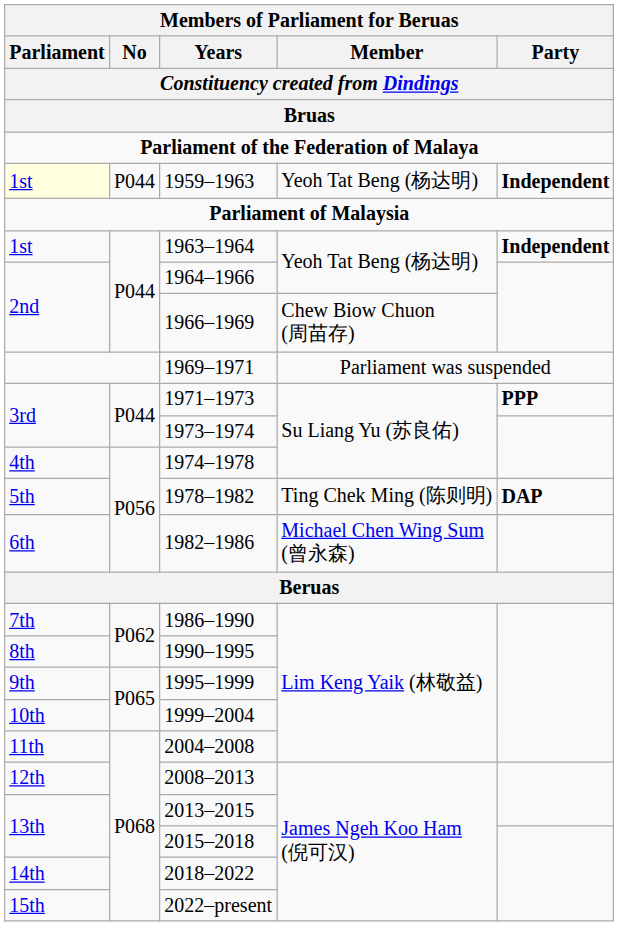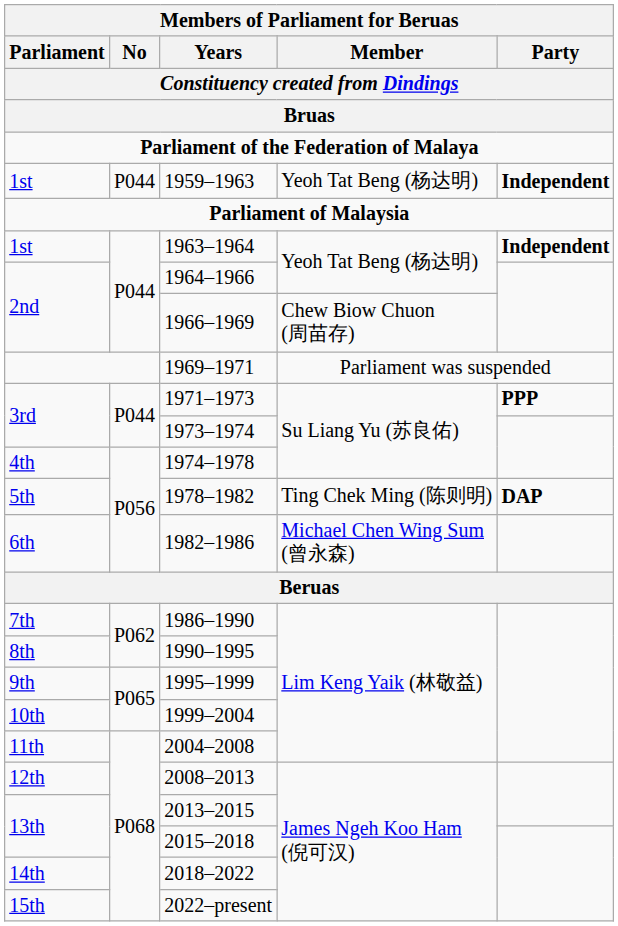1959–1963 | Parliament: lightyellow background -> no background
